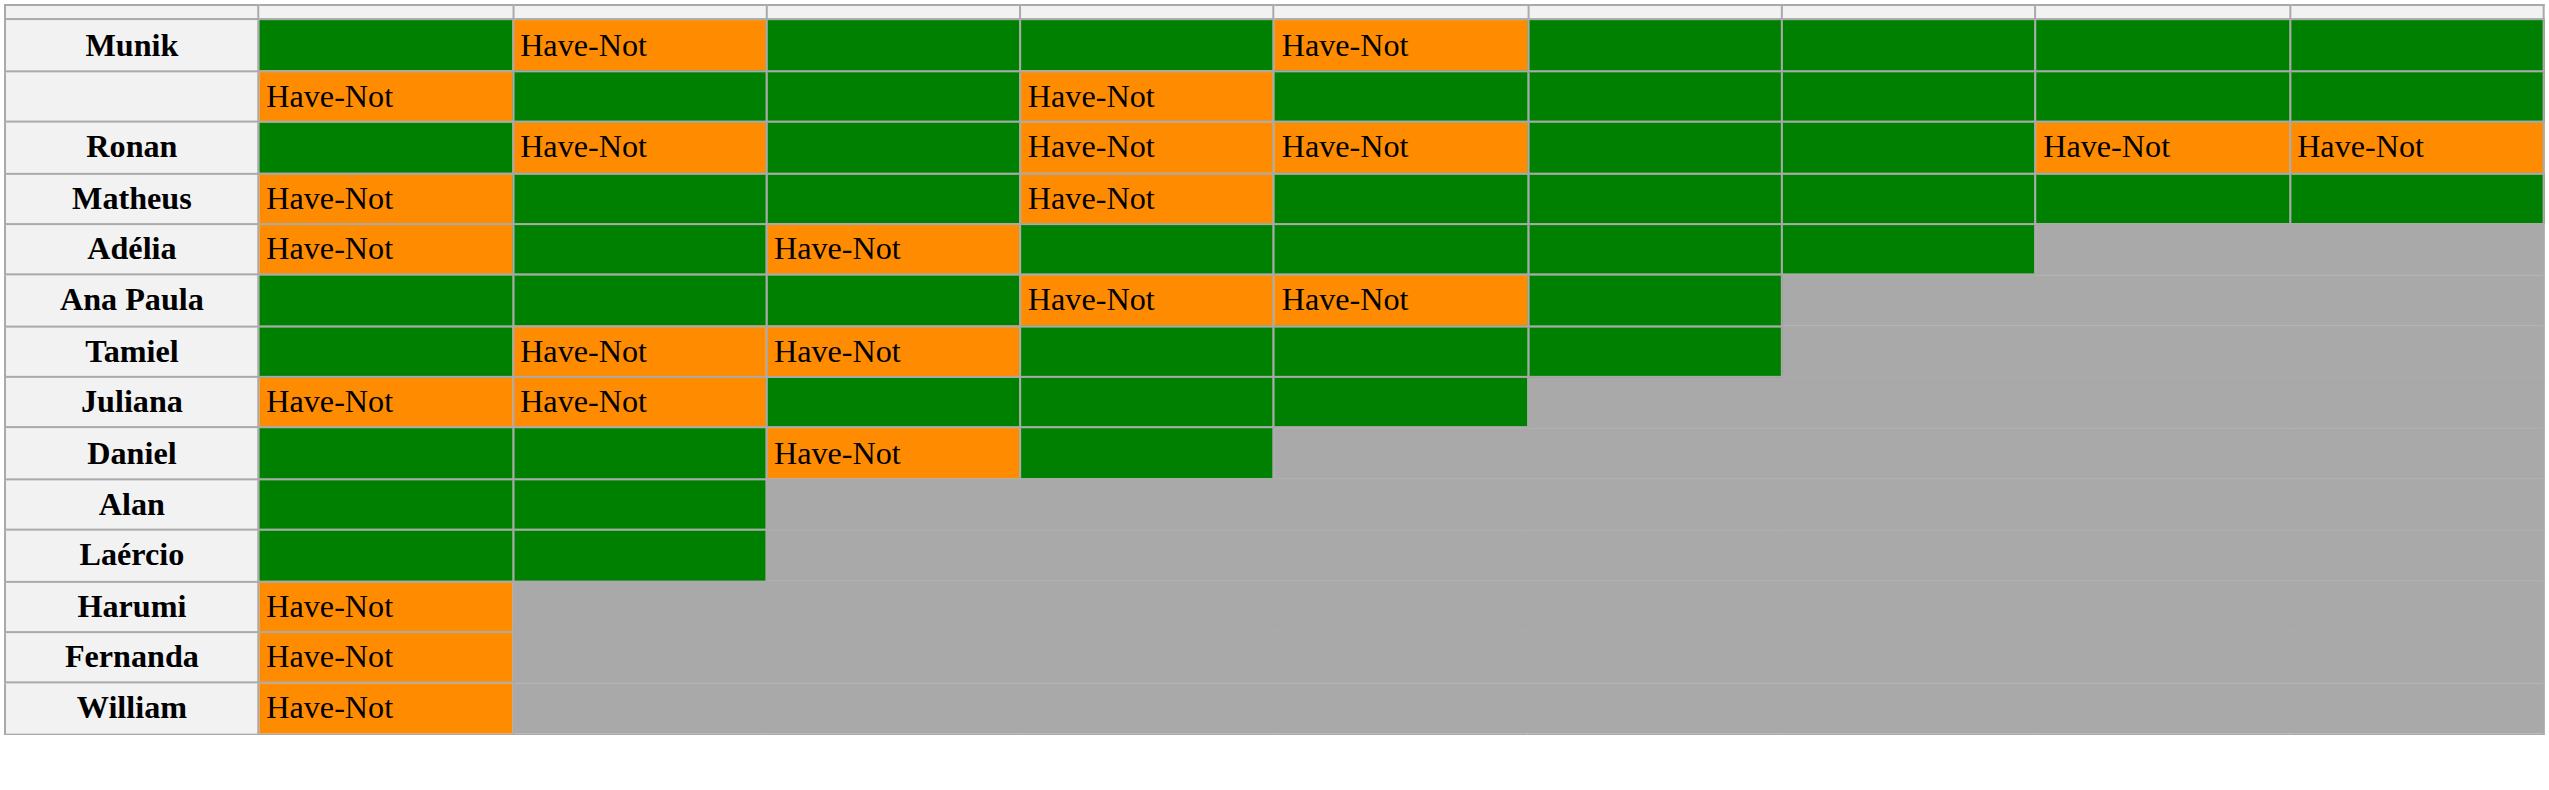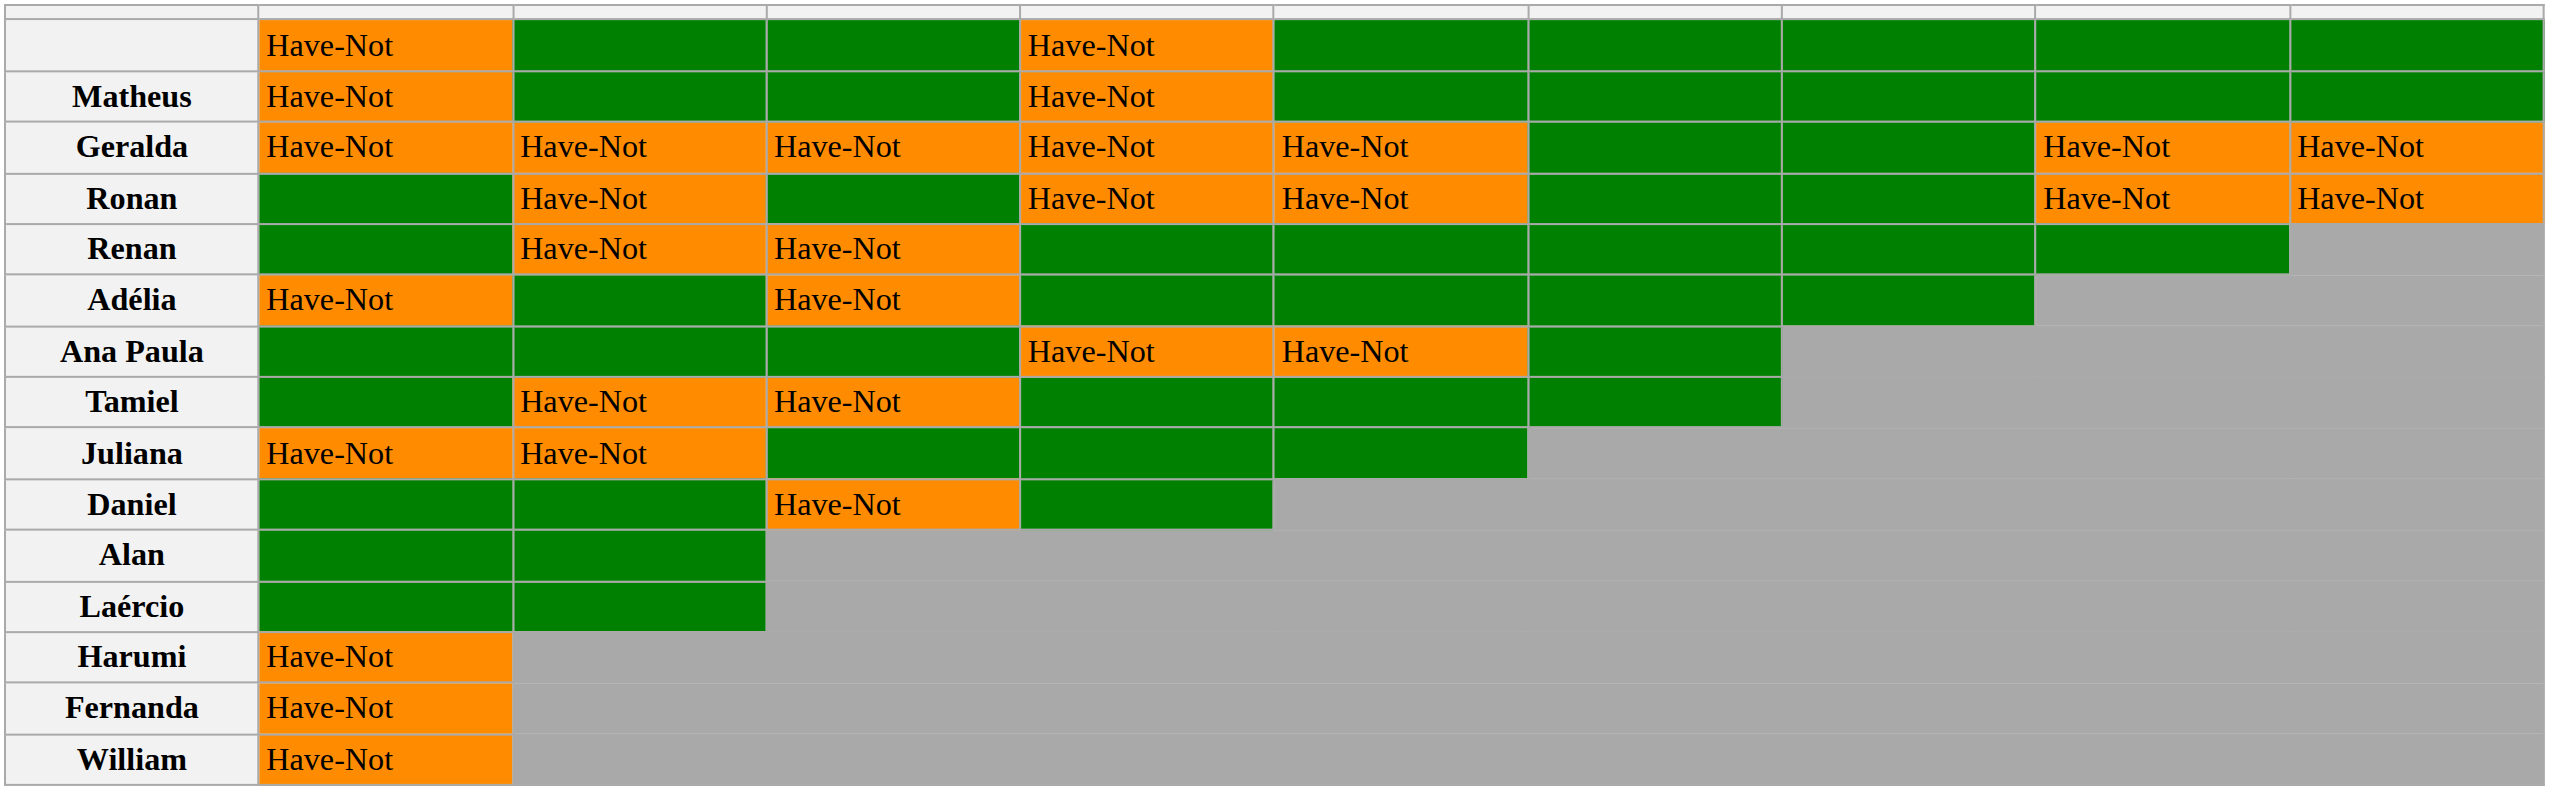- row: Munik | Have-Not | Have-Not
rows swapped: Ronan <-> Matheus
+ row: Geralda | Have-Not | Have-Not | Have-Not | Have-Not | Have-Not | Have-Not | Have-Not
+ row: Renan | Have-Not | Have-Not
